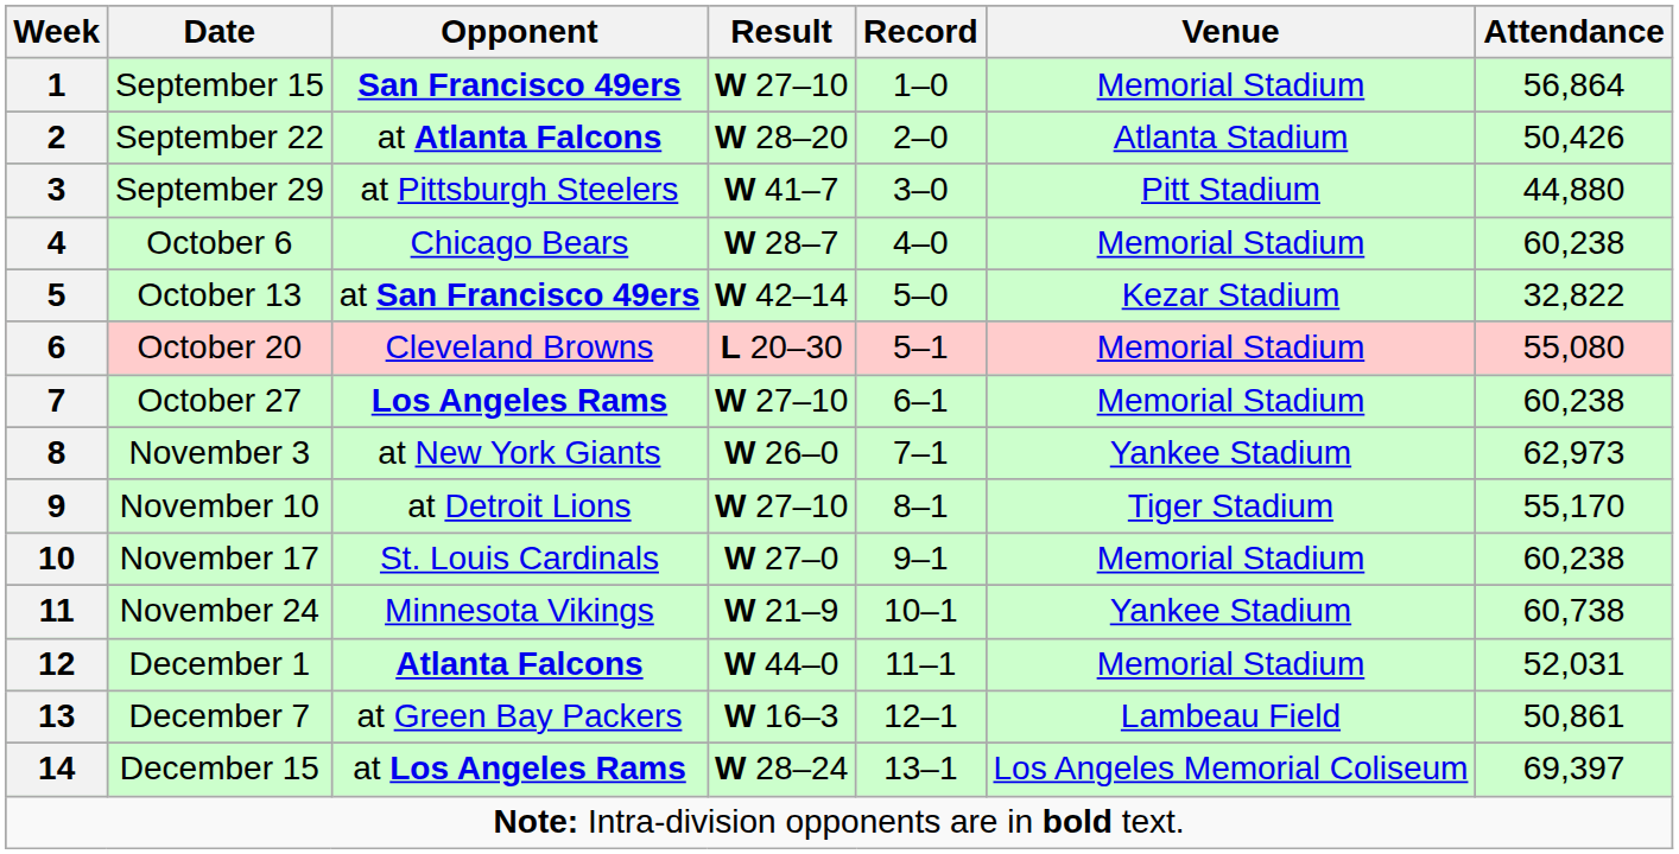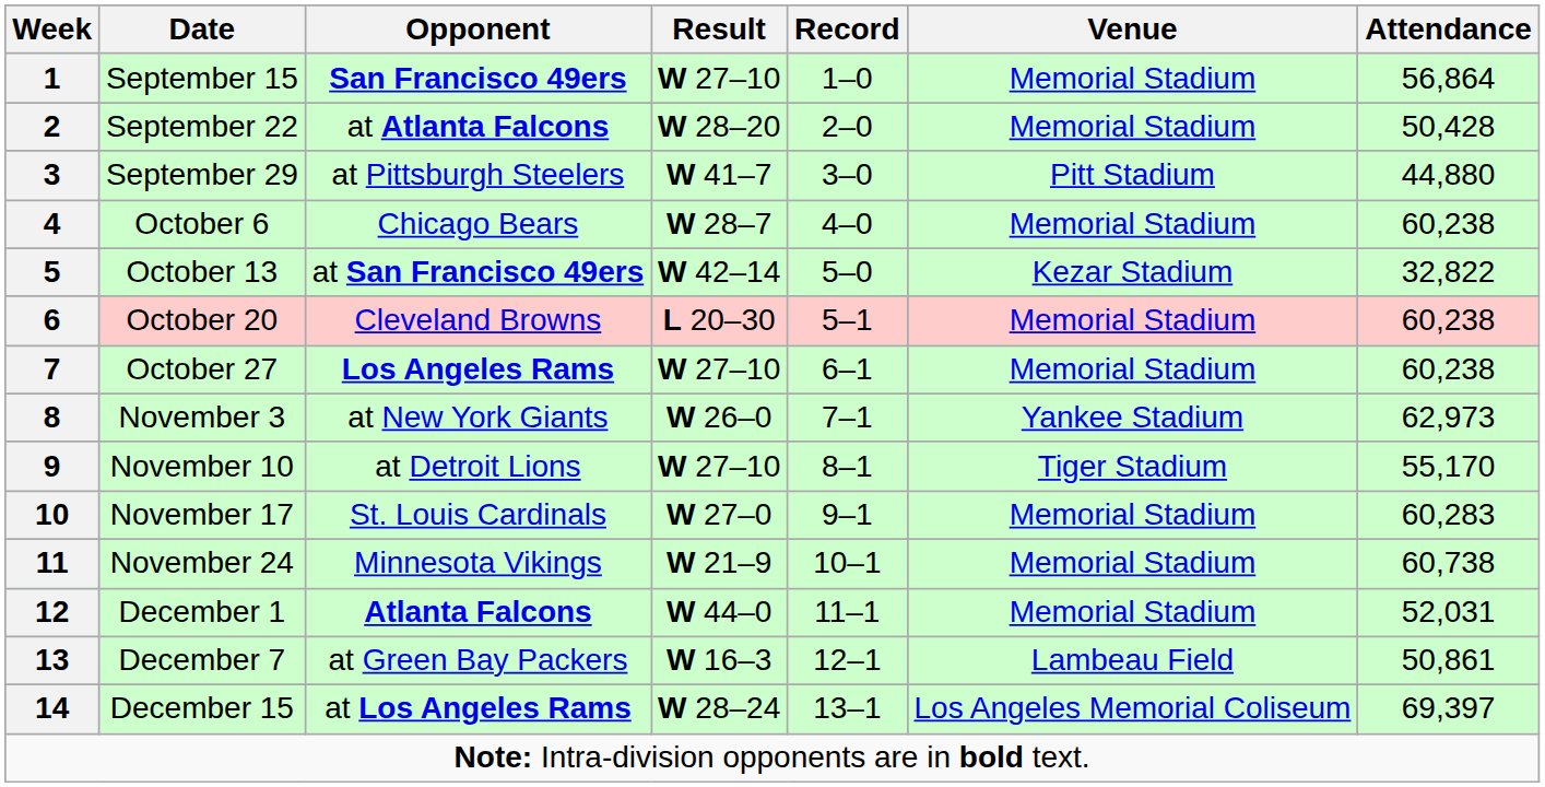2 | Venue: Atlanta Stadium -> Memorial Stadium
2 | Attendance: 50,426 -> 50,428
6 | Attendance: 55,080 -> 60,238
10 | Attendance: 60,238 -> 60,283
11 | Venue: Yankee Stadium -> Memorial Stadium
